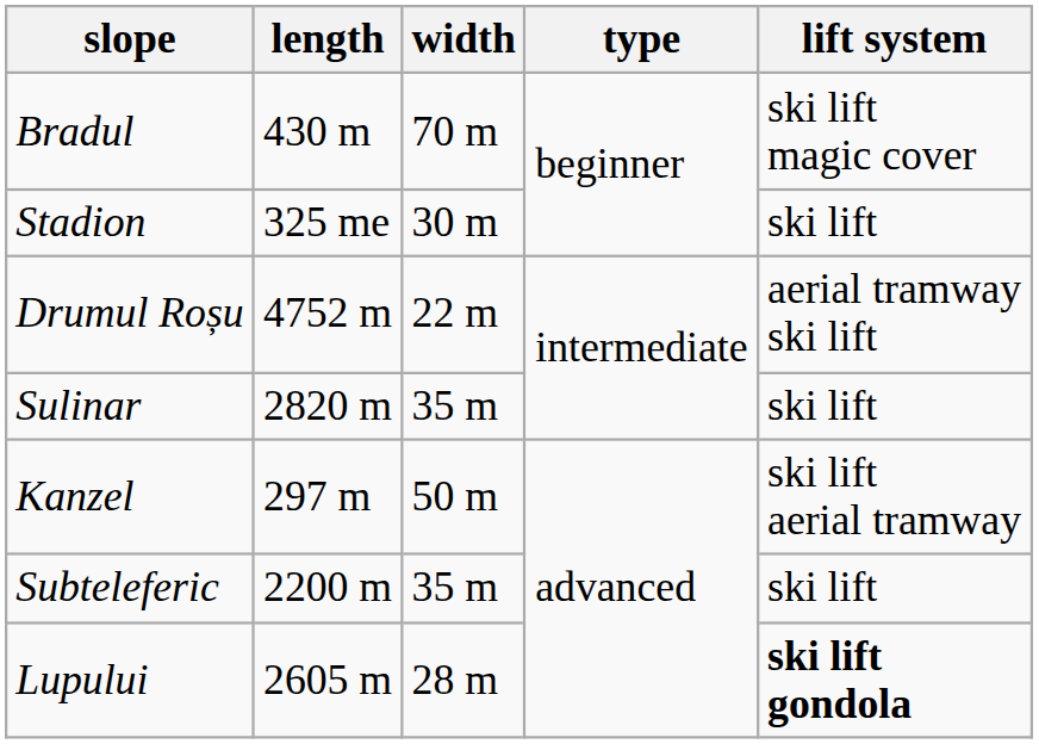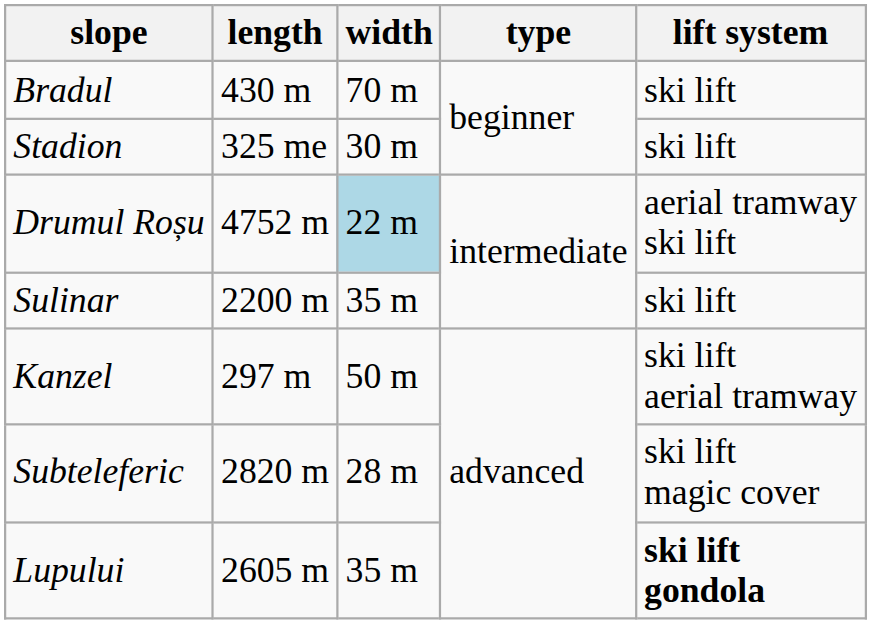Bradul | lift system: ski lift magic cover -> ski lift
Drumul Roșu | width: no background -> lightblue background
Sulinar | length: 2820 m -> 2200 m
Subteleferic | length: 2200 m -> 2820 m
Subteleferic | width: 35 m -> 28 m
Subteleferic | lift system: ski lift -> ski lift magic cover
Lupului | width: 28 m -> 35 m
